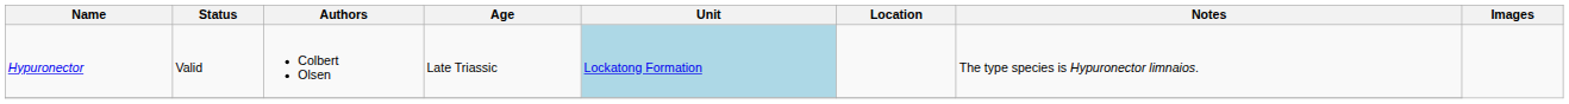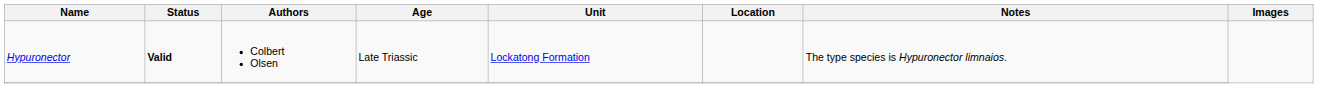Hypuronector | Status: normal -> bold
Hypuronector | Unit: lightblue background -> no background
